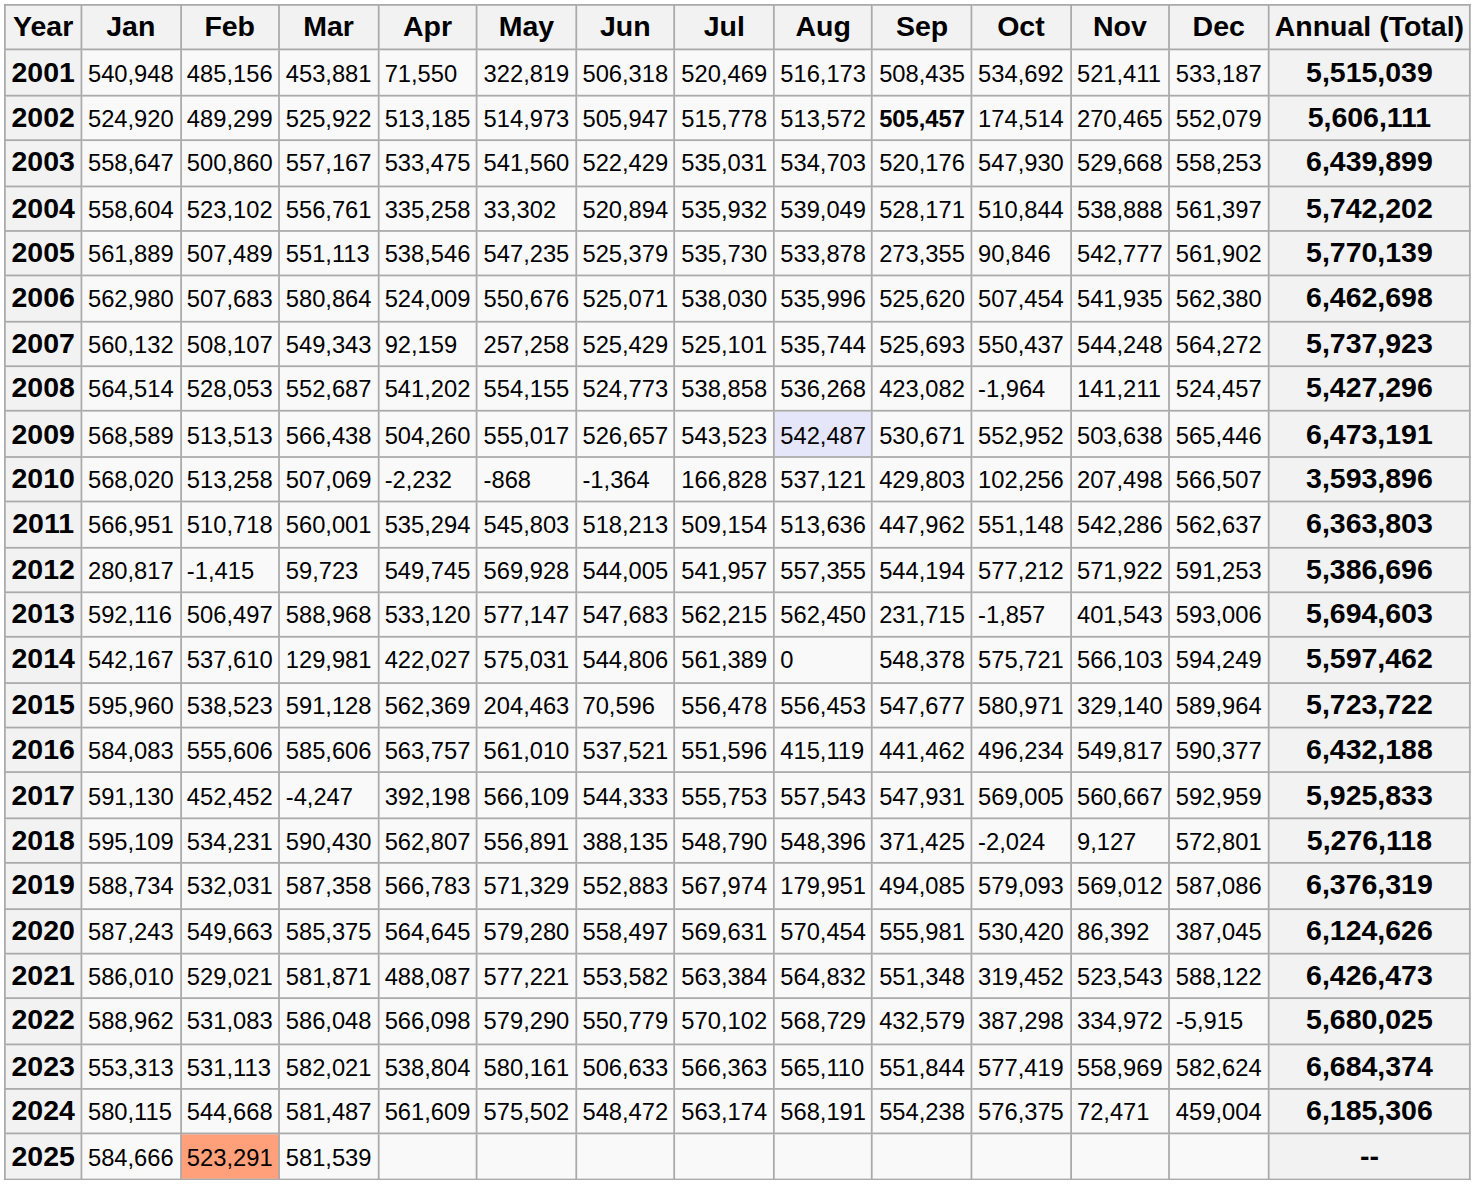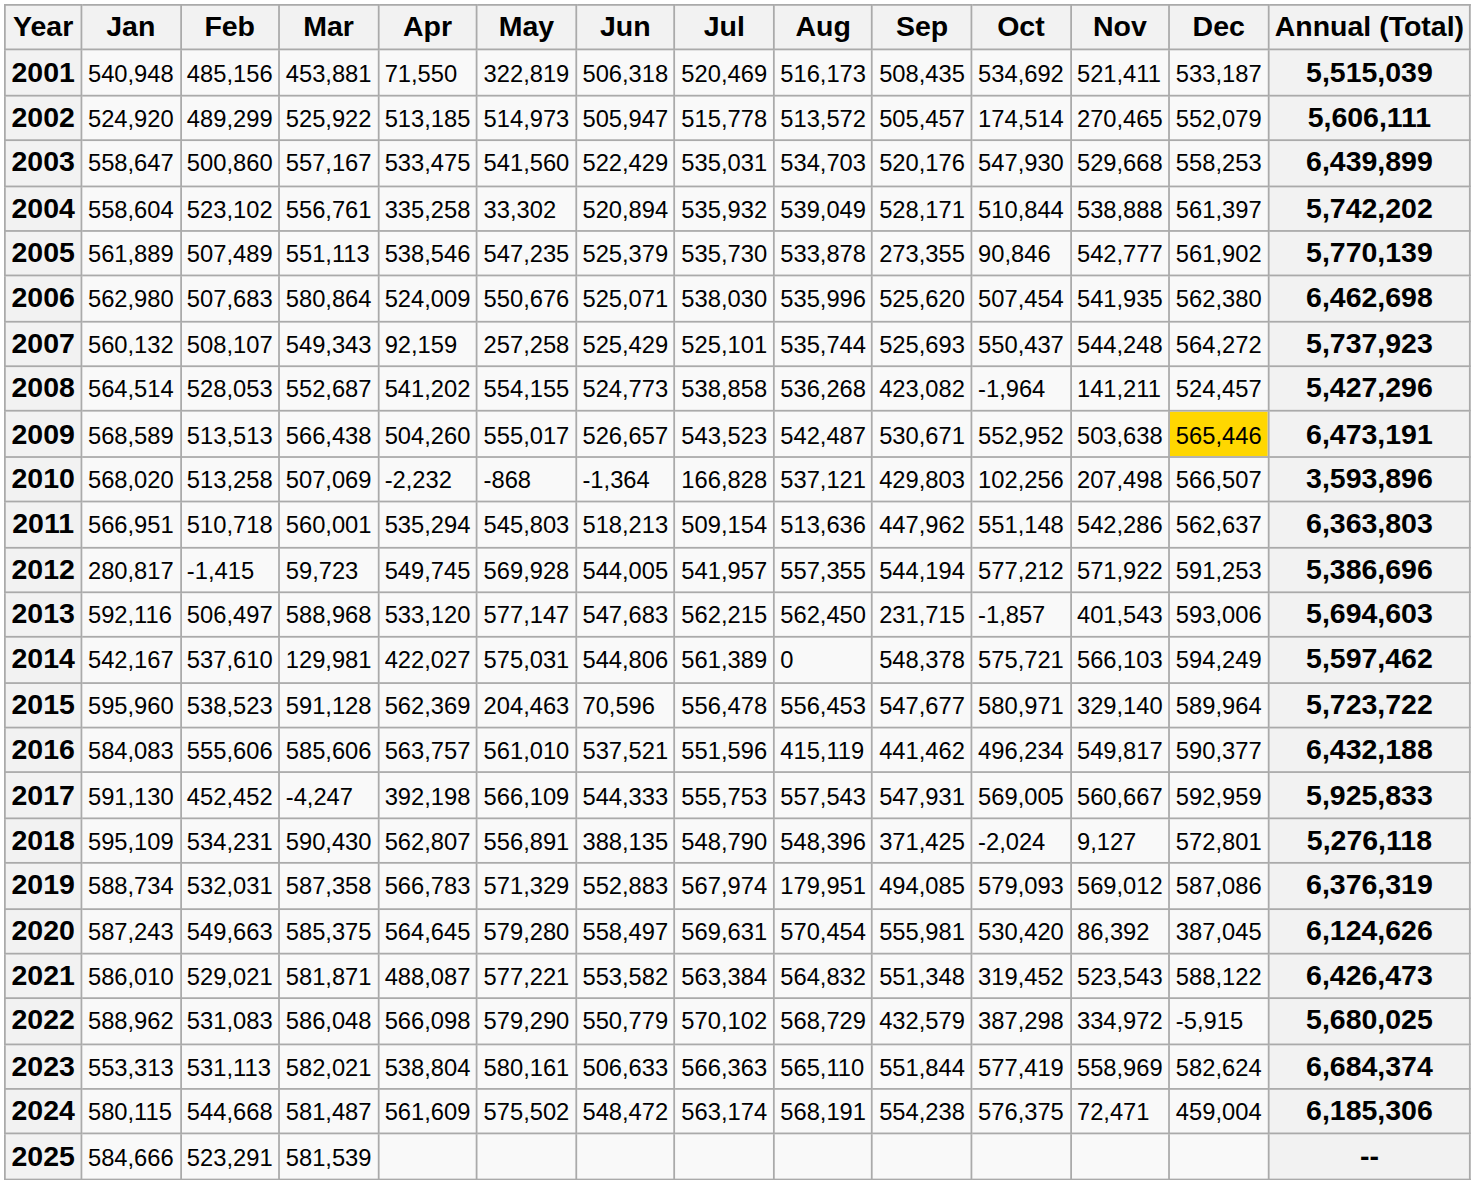2002 | Sep: bold -> normal
2009 | Aug: lavender background -> no background
2009 | Dec: no background -> gold background
2025 | Feb: lightsalmon background -> no background
